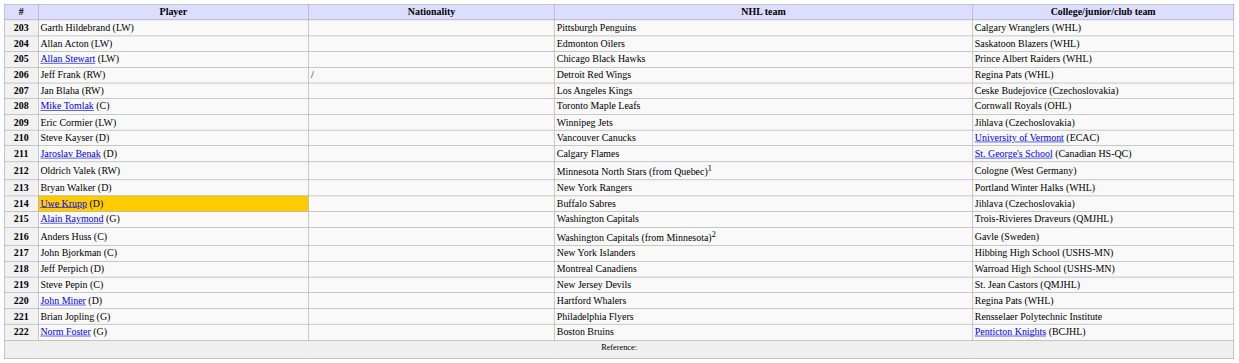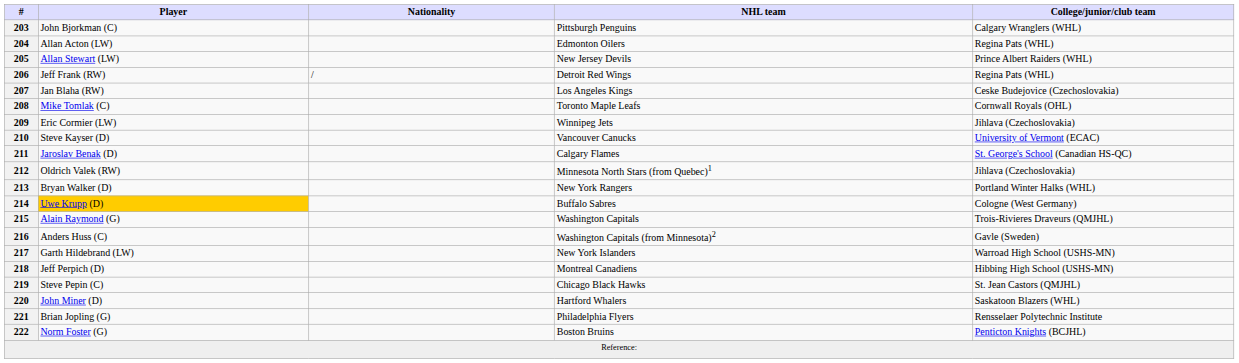203 | Player: Garth Hildebrand (LW) -> John Bjorkman (C)
204 | College/junior/club team: Saskatoon Blazers (WHL) -> Regina Pats (WHL)
205 | NHL team: Chicago Black Hawks -> New Jersey Devils
212 | College/junior/club team: Cologne (West Germany) -> Jihlava (Czechoslovakia)
214 | College/junior/club team: Jihlava (Czechoslovakia) -> Cologne (West Germany)
217 | Player: John Bjorkman (C) -> Garth Hildebrand (LW)
217 | College/junior/club team: Hibbing High School (USHS-MN) -> Warroad High School (USHS-MN)
218 | College/junior/club team: Warroad High School (USHS-MN) -> Hibbing High School (USHS-MN)
219 | NHL team: New Jersey Devils -> Chicago Black Hawks
220 | College/junior/club team: Regina Pats (WHL) -> Saskatoon Blazers (WHL)
